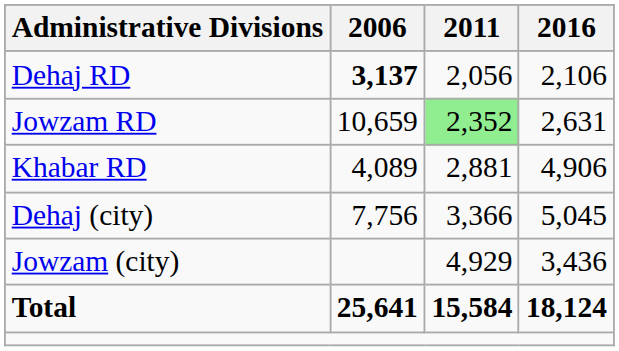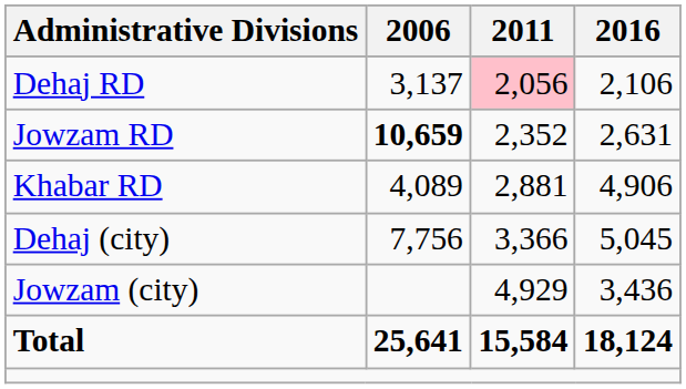Dehaj RD | 2006: bold -> normal
Dehaj RD | 2011: no background -> pink background
Jowzam RD | 2006: normal -> bold
Jowzam RD | 2011: lightgreen background -> no background
